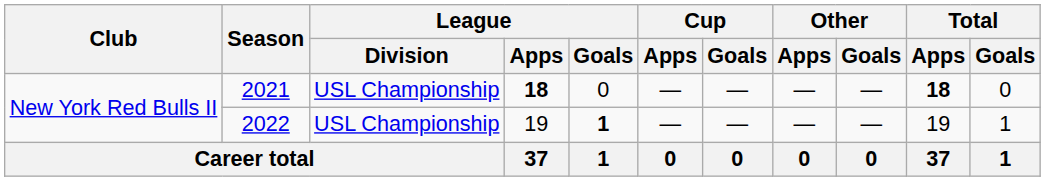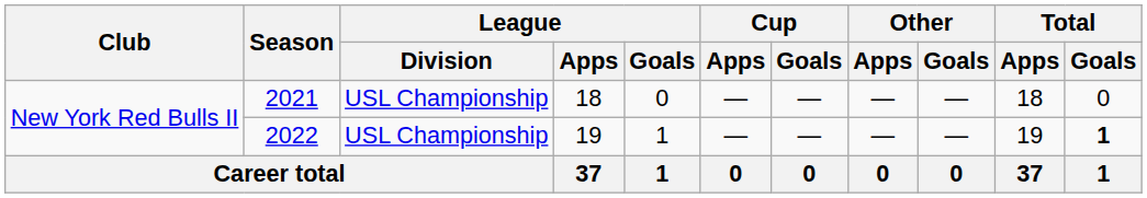2021 | League / Apps: bold -> normal
2021 | Total / Apps: bold -> normal
2022 | League / Goals: bold -> normal
2022 | Total / Goals: normal -> bold
